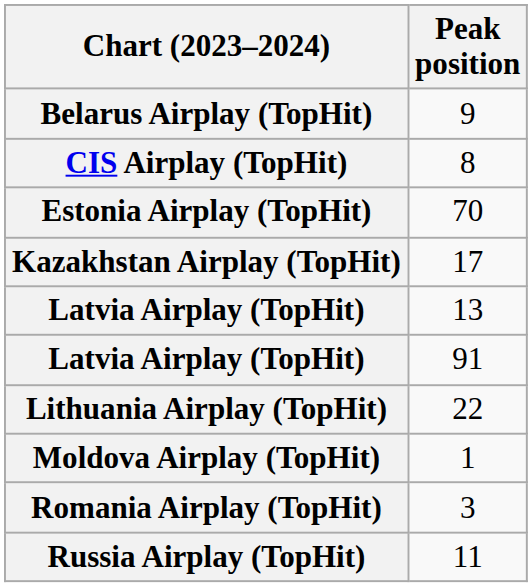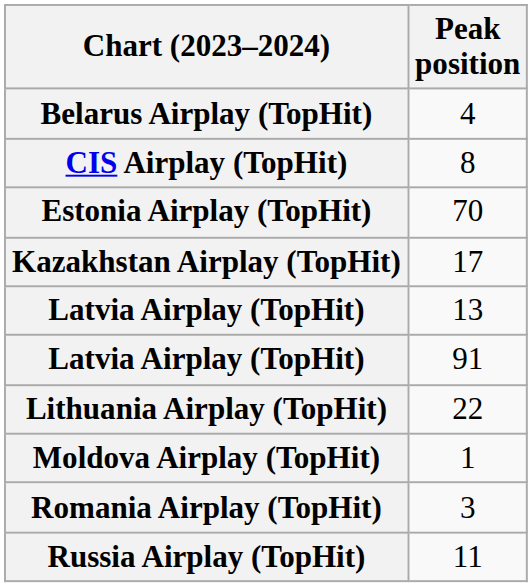row 2 | Peak position: 9 -> 4
